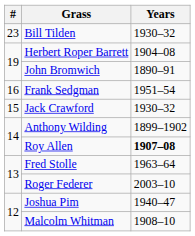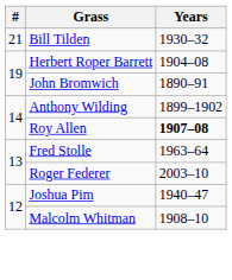Bill Tilden | #: 23 -> 21
- row: 16 | Frank Sedgman | 1951–54
- row: 15 | Jack Crawford | 1930–32
